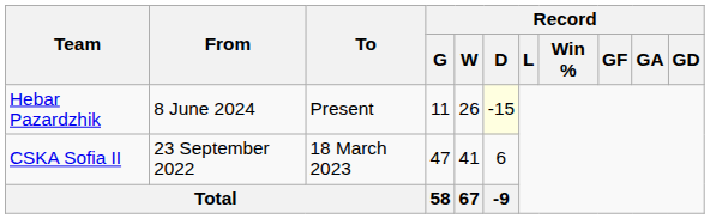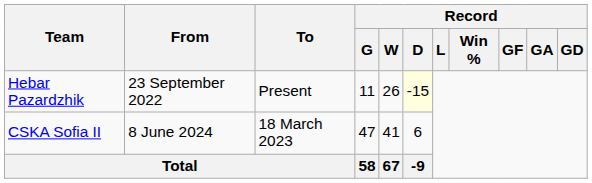Hebar Pazardzhik | From: 8 June 2024 -> 23 September 2022
CSKA Sofia II | From: 23 September 2022 -> 8 June 2024
